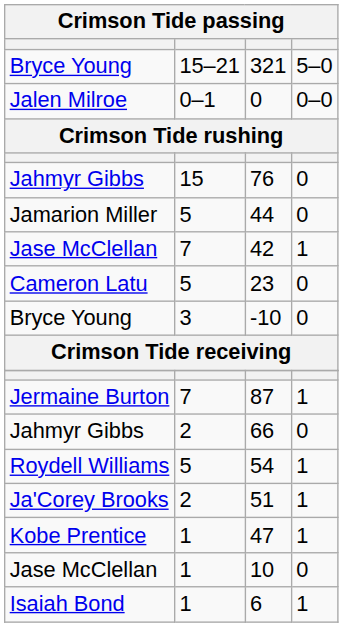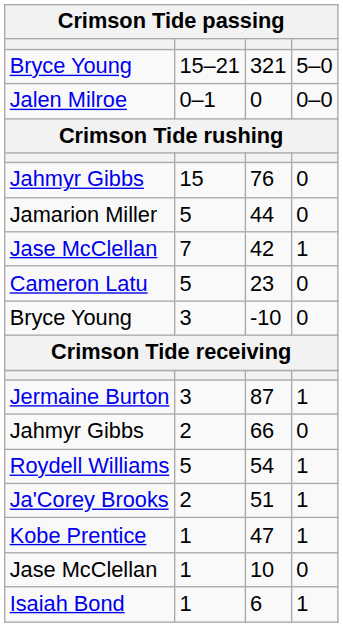87 | column 2: 7 -> 3
